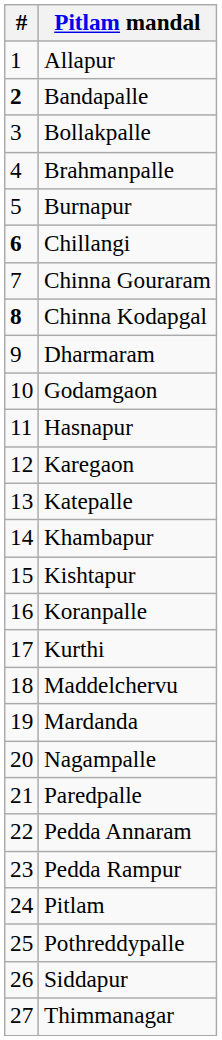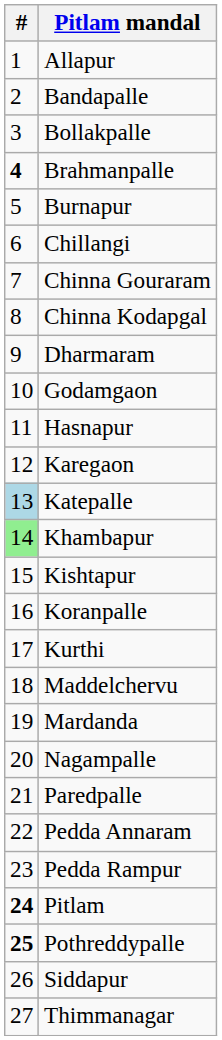Bandapalle | #: bold -> normal
Brahmanpalle | #: normal -> bold
Chillangi | #: bold -> normal
Chinna Kodapgal | #: bold -> normal
Katepalle | #: no background -> lightblue background
Khambapur | #: no background -> lightgreen background
Pitlam | #: normal -> bold
Pothreddypalle | #: normal -> bold
